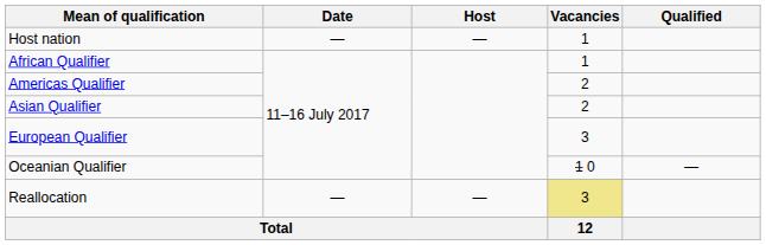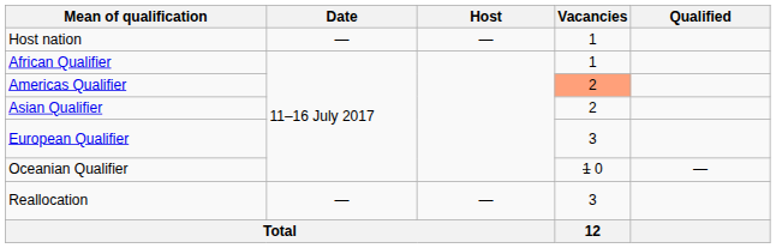Americas Qualifier | Vacancies: no background -> lightsalmon background
Reallocation | Vacancies: khaki background -> no background
